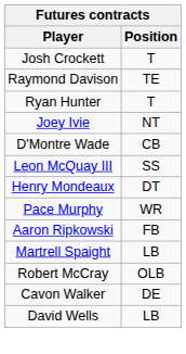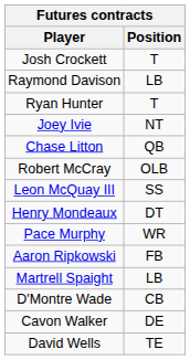Raymond Davison | Position: TE -> LB
+ row: Chase Litton | QB
rows swapped: Robert McCray <-> D'Montre Wade
David Wells | Position: LB -> TE
